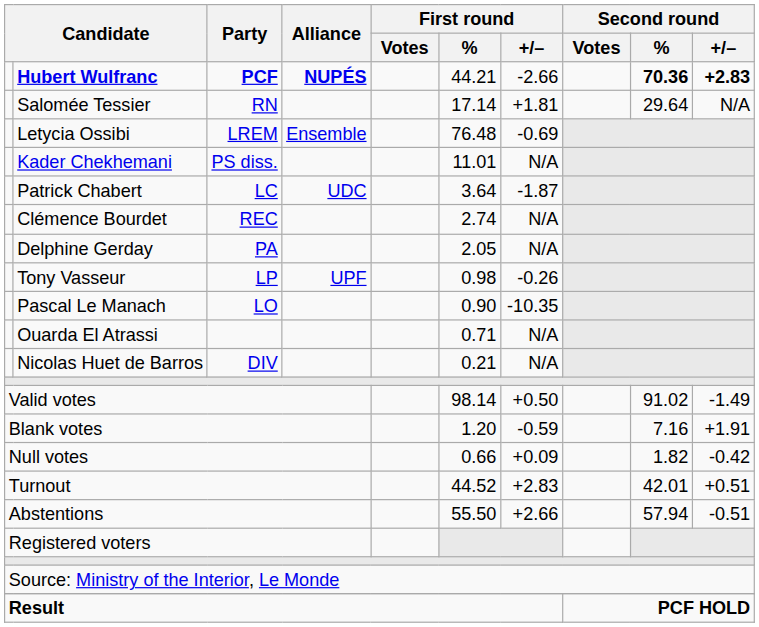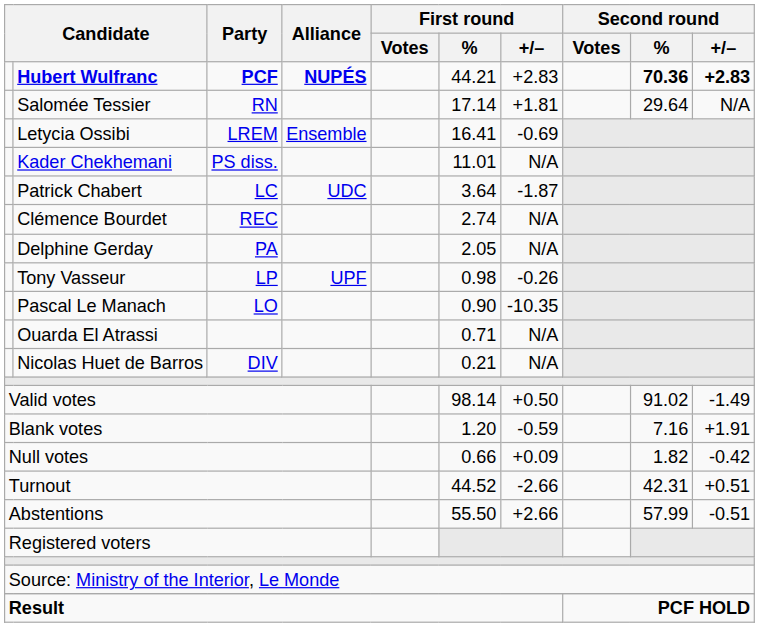Hubert Wulfranc | First round / +/–: -2.66 -> +2.83
Letycia Ossibi | First round / %: 76.48 -> 16.41
Turnout | First round / +/–: +2.83 -> -2.66
Turnout | Second round / %: 42.01 -> 42.31
Abstentions | Second round / %: 57.94 -> 57.99
